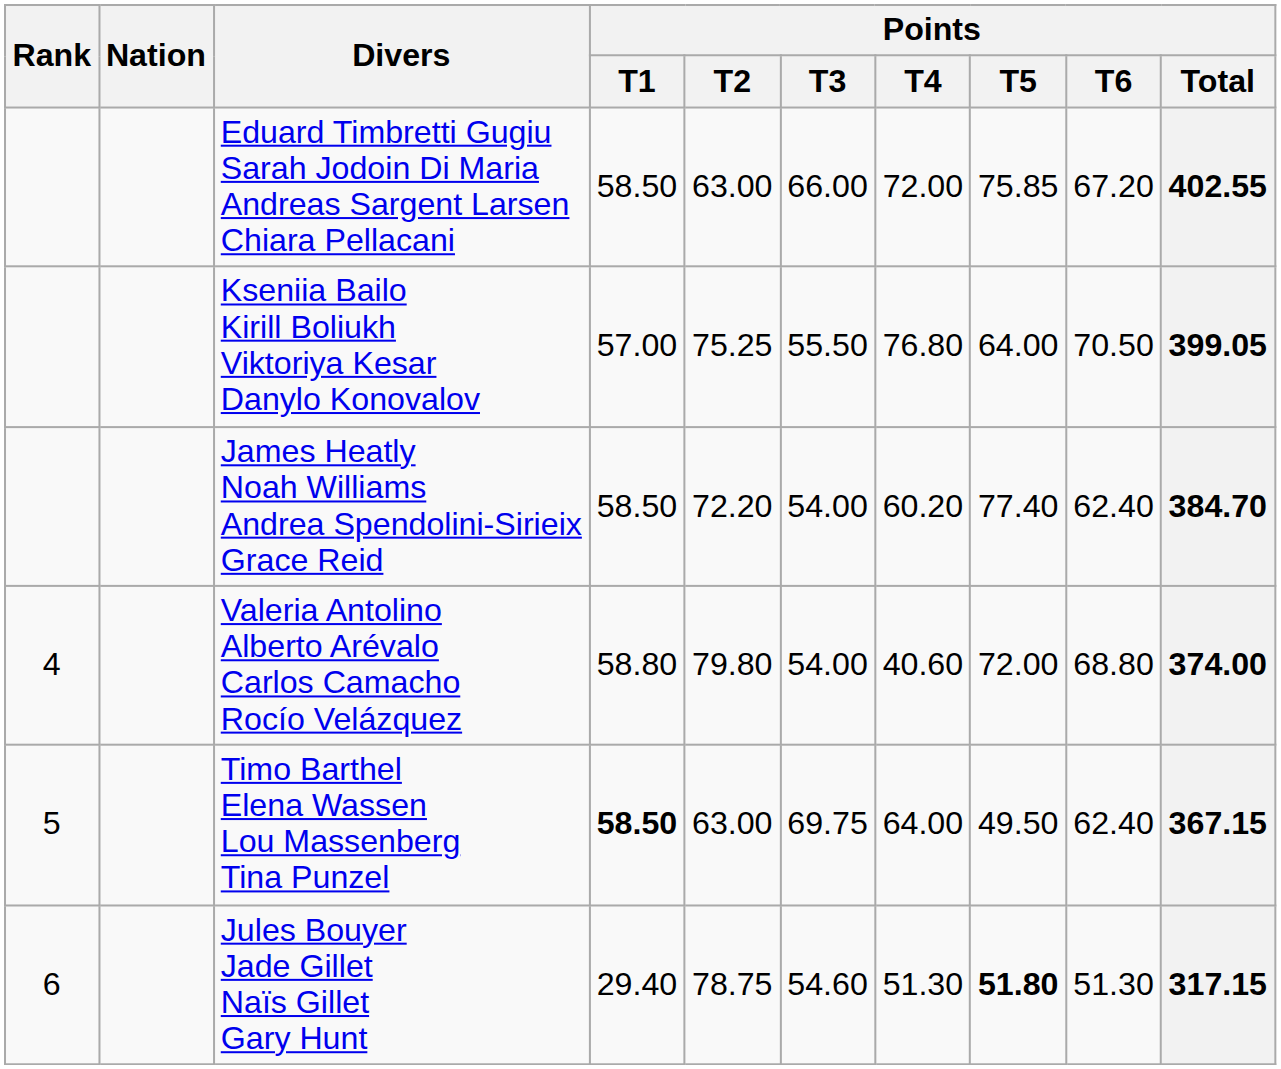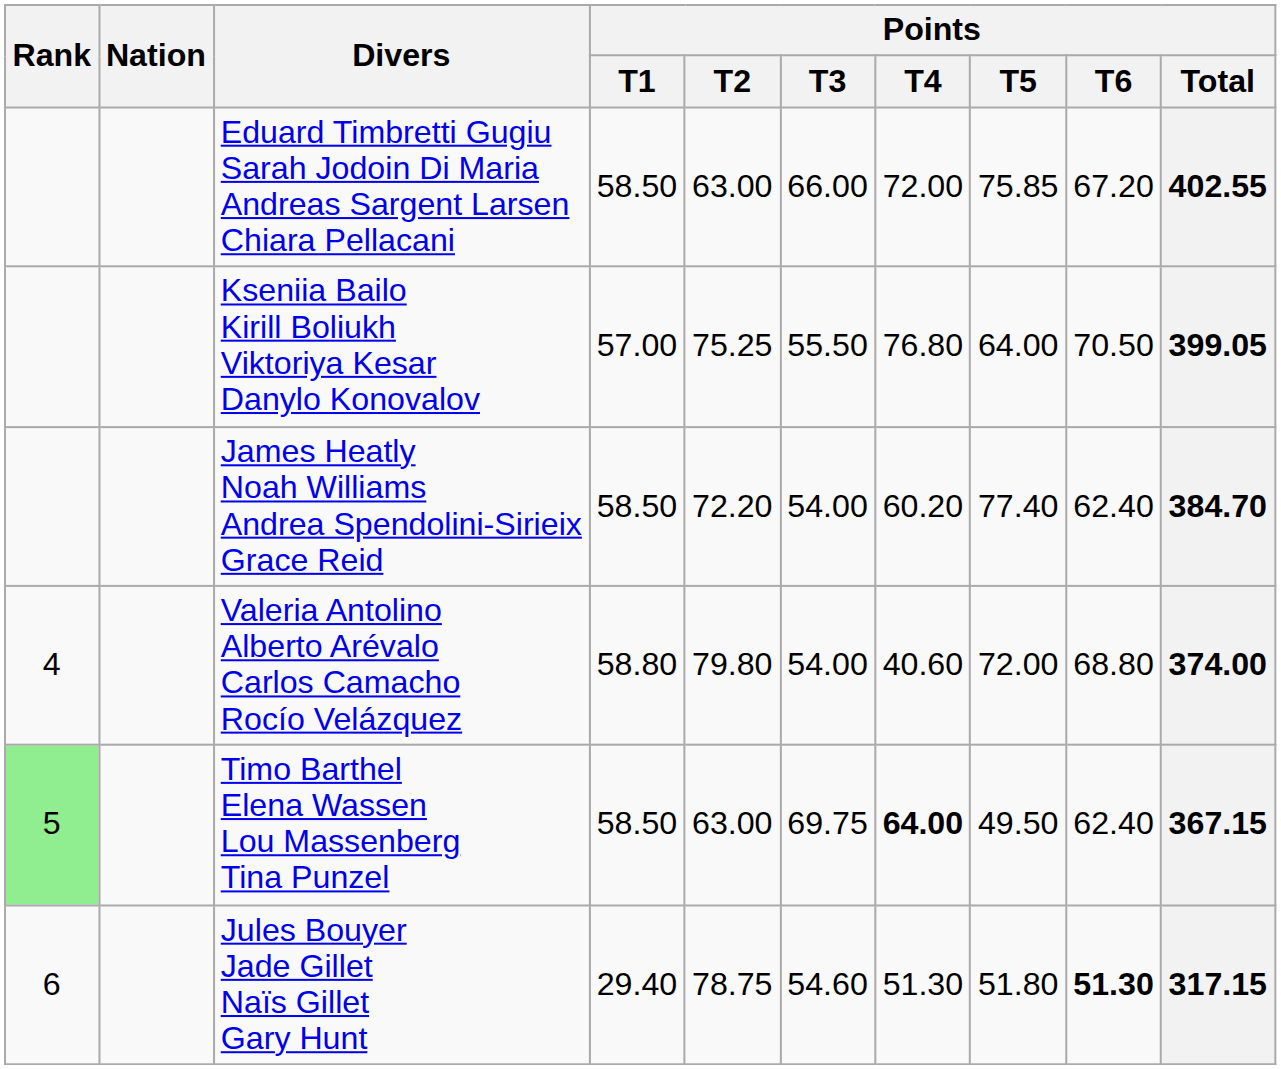Timo Barthel Elena Wassen Lou Massenberg Tina Punzel | Rank: no background -> lightgreen background
Timo Barthel Elena Wassen Lou Massenberg Tina Punzel | Points / T1: bold -> normal
Timo Barthel Elena Wassen Lou Massenberg Tina Punzel | Points / T4: normal -> bold
Jules Bouyer Jade Gillet Naïs Gillet Gary Hunt | Points / T5: bold -> normal
Jules Bouyer Jade Gillet Naïs Gillet Gary Hunt | Points / T6: normal -> bold
